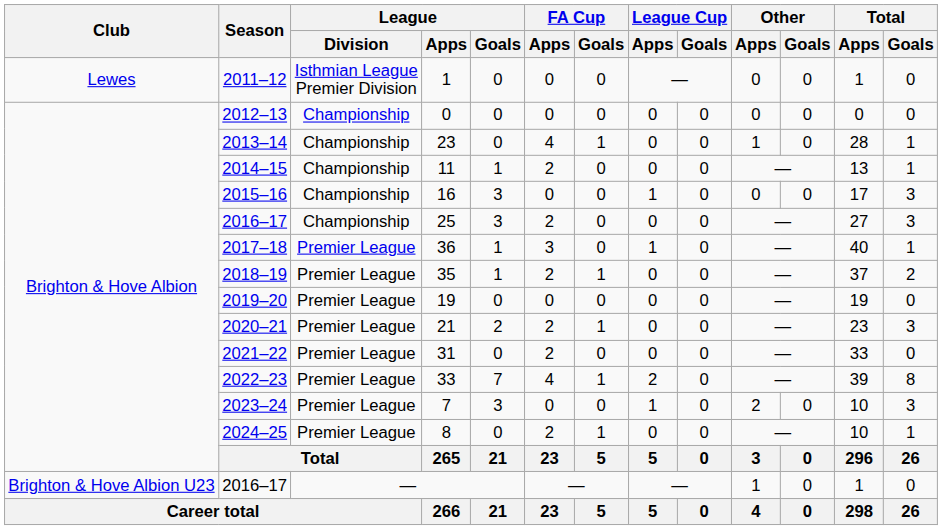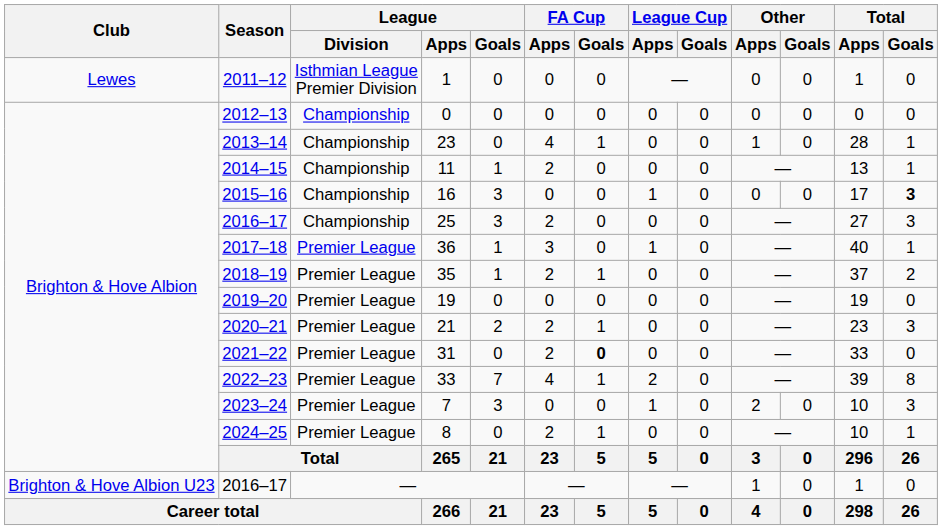16 | Total / Goals: normal -> bold
31 | FA Cup / Goals: normal -> bold
